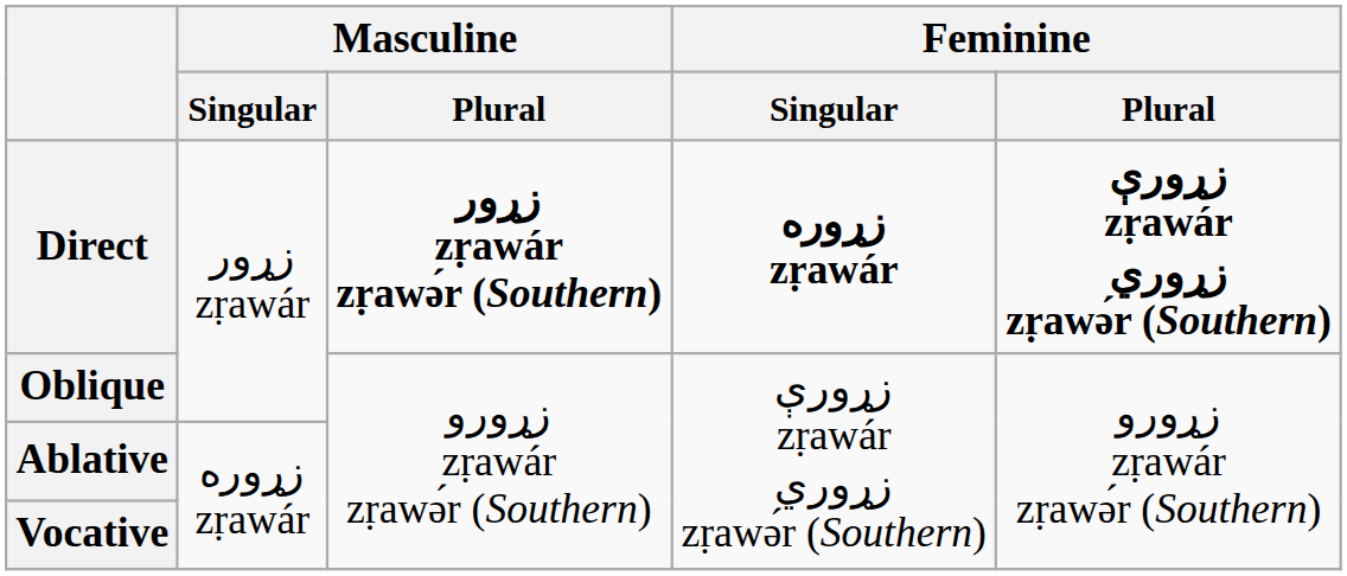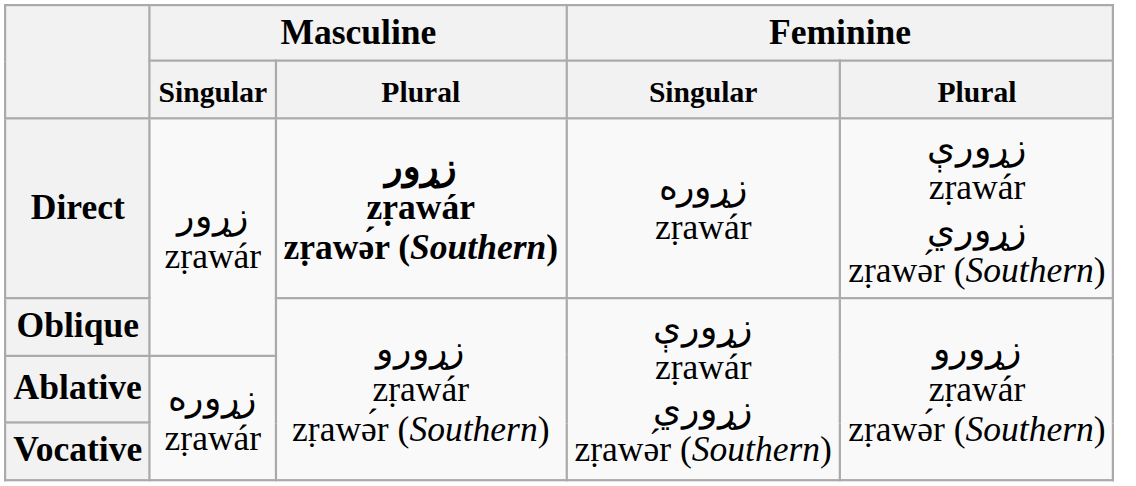Direct | Feminine / Singular: bold -> normal
Direct | Feminine / Plural: bold -> normal
